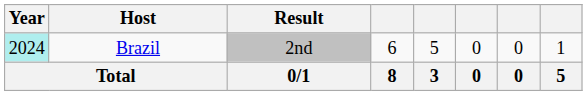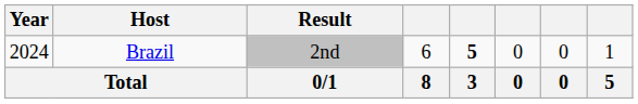Brazil | Year: paleturquoise background -> no background
Brazil | column 5: normal -> bold
